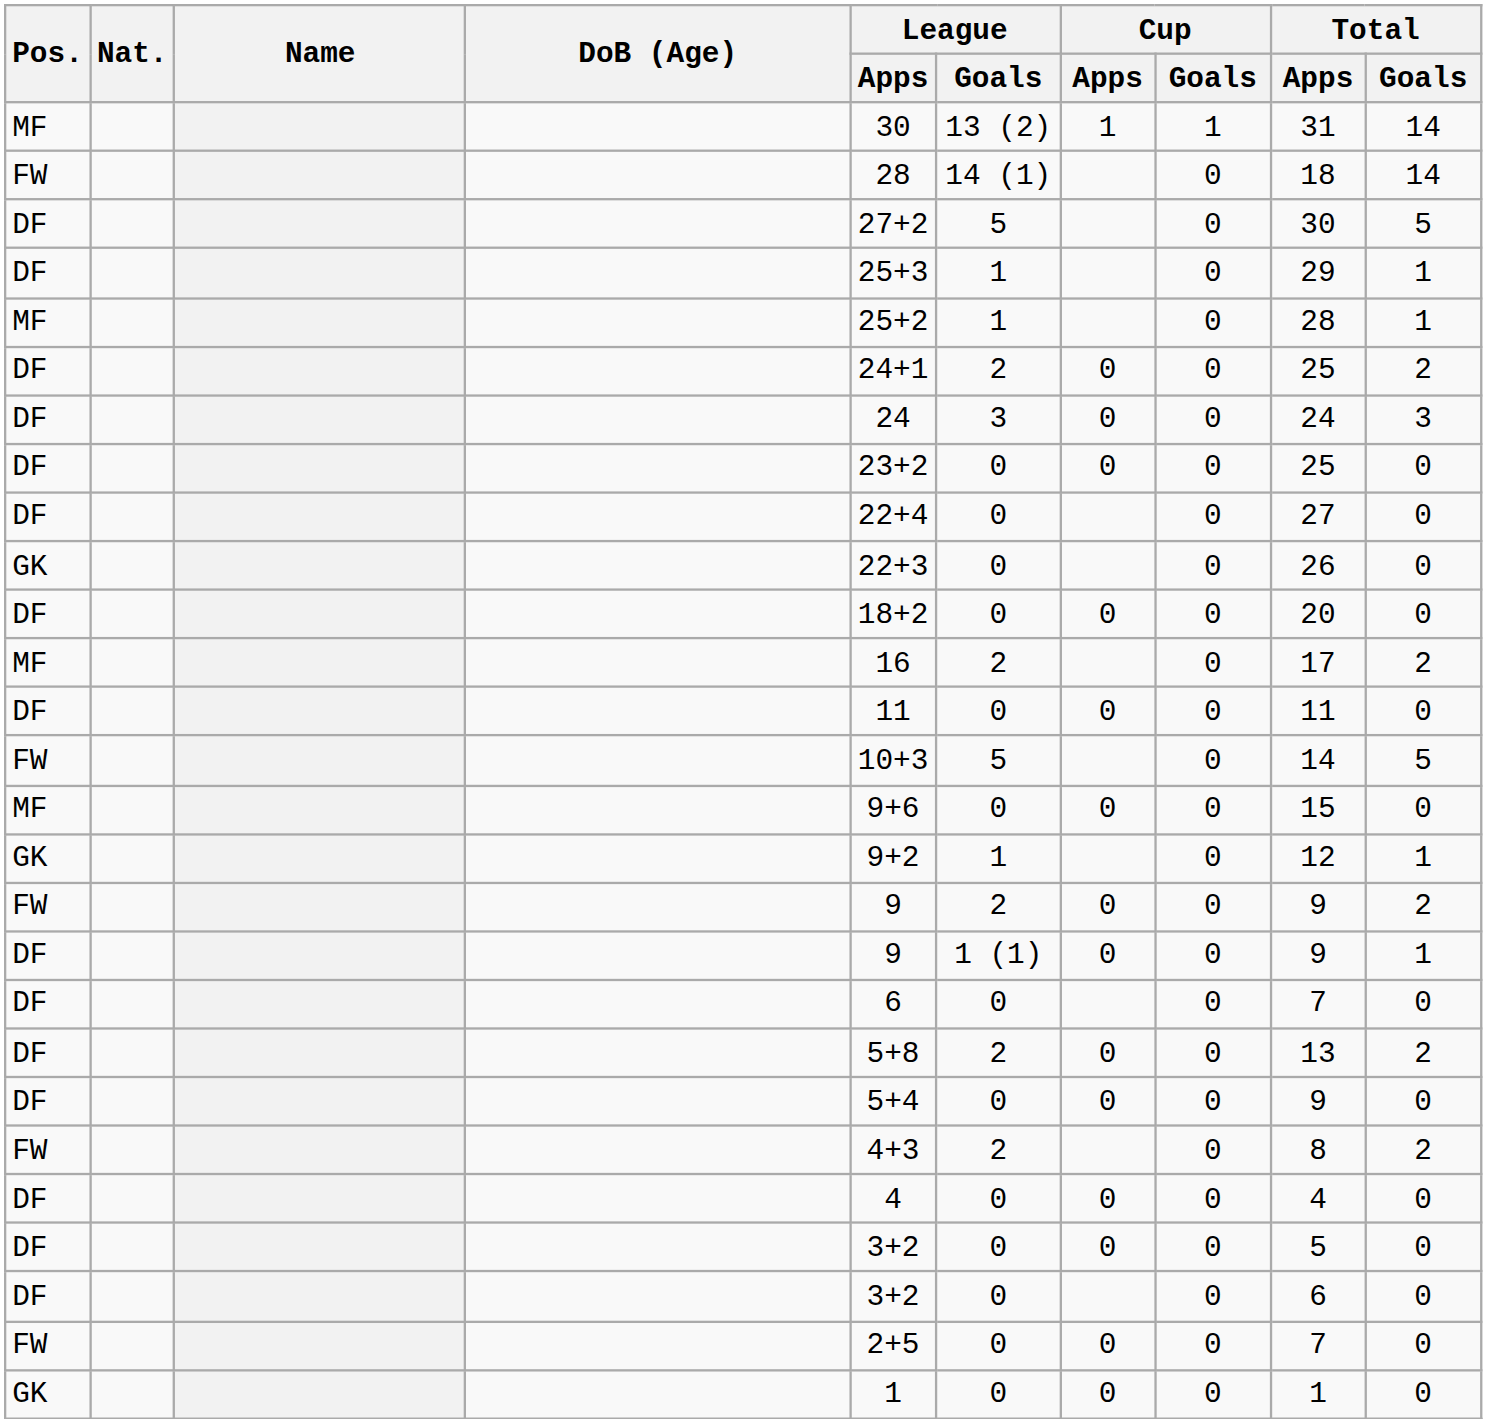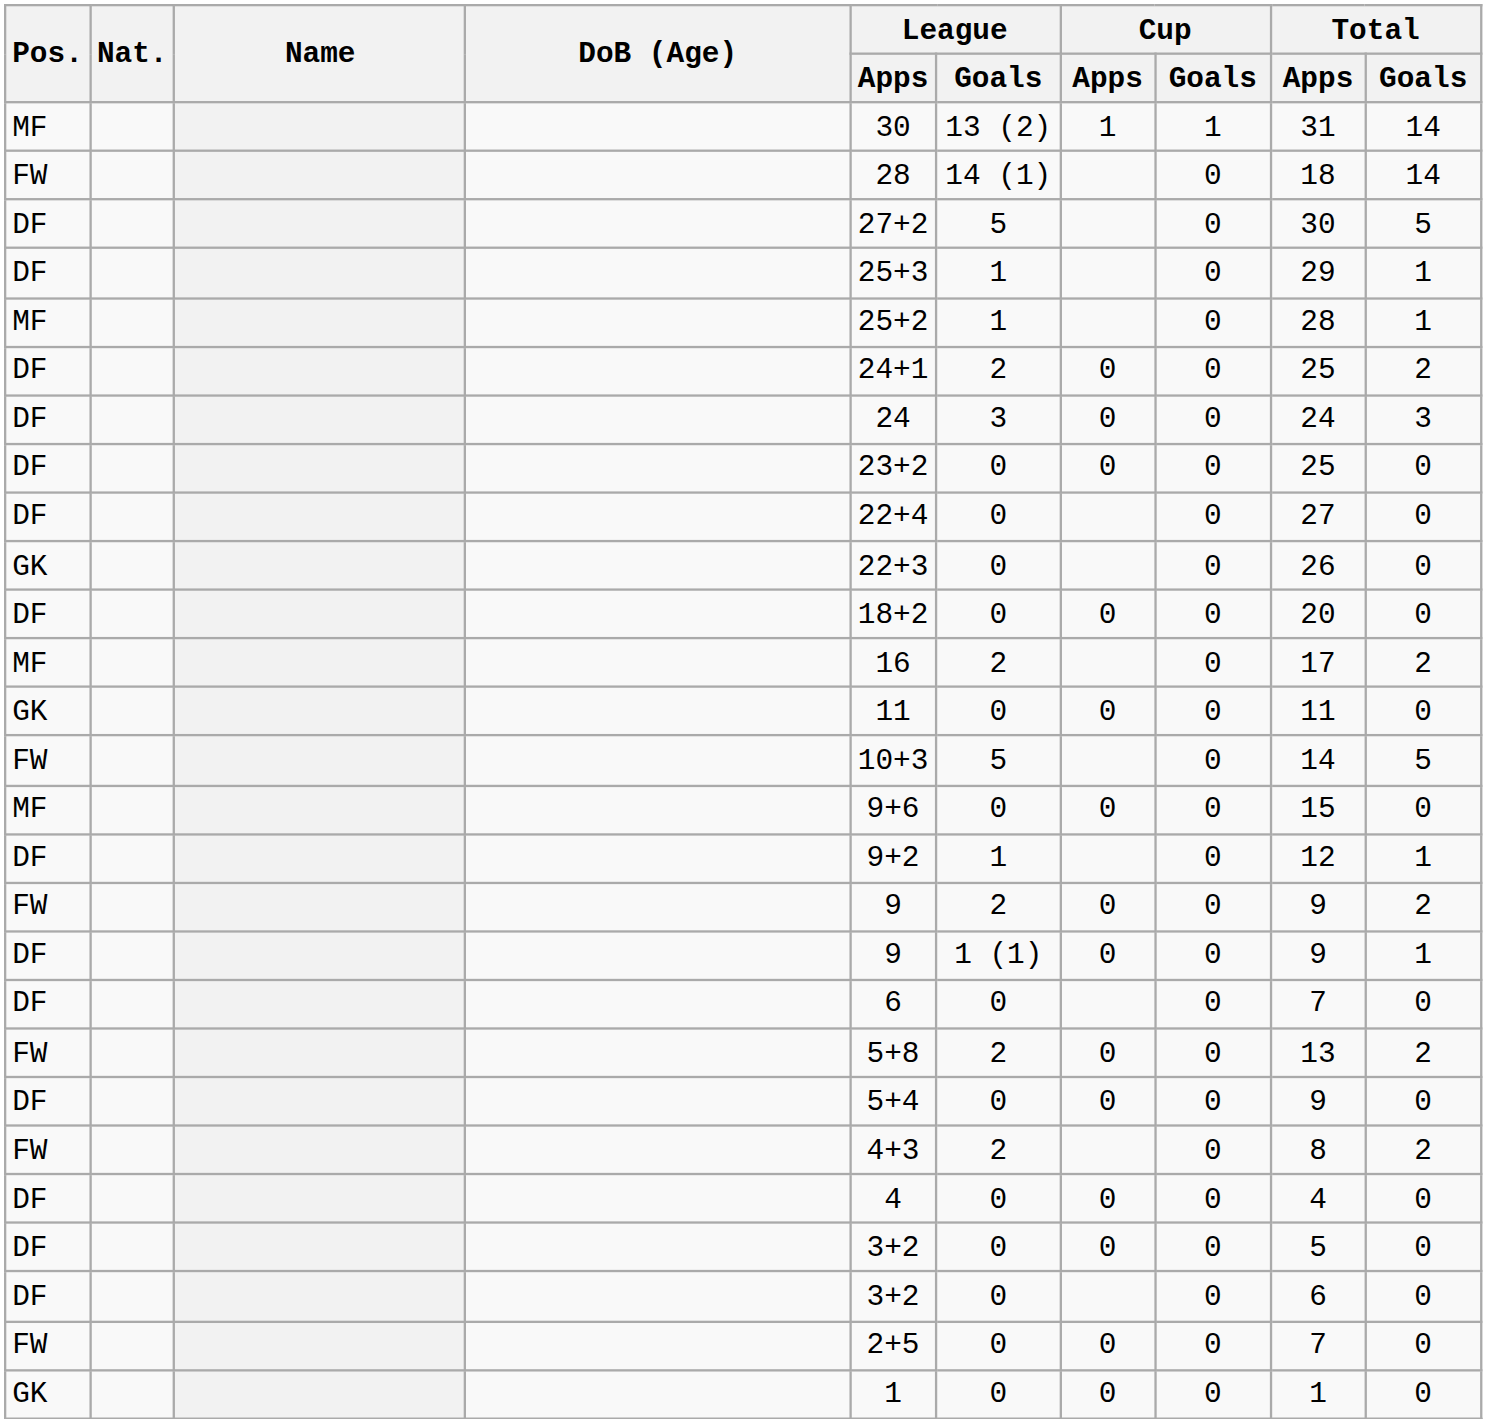row 15 | Pos.: DF -> GK
row 18 | Pos.: GK -> DF
row 22 | Pos.: DF -> FW
